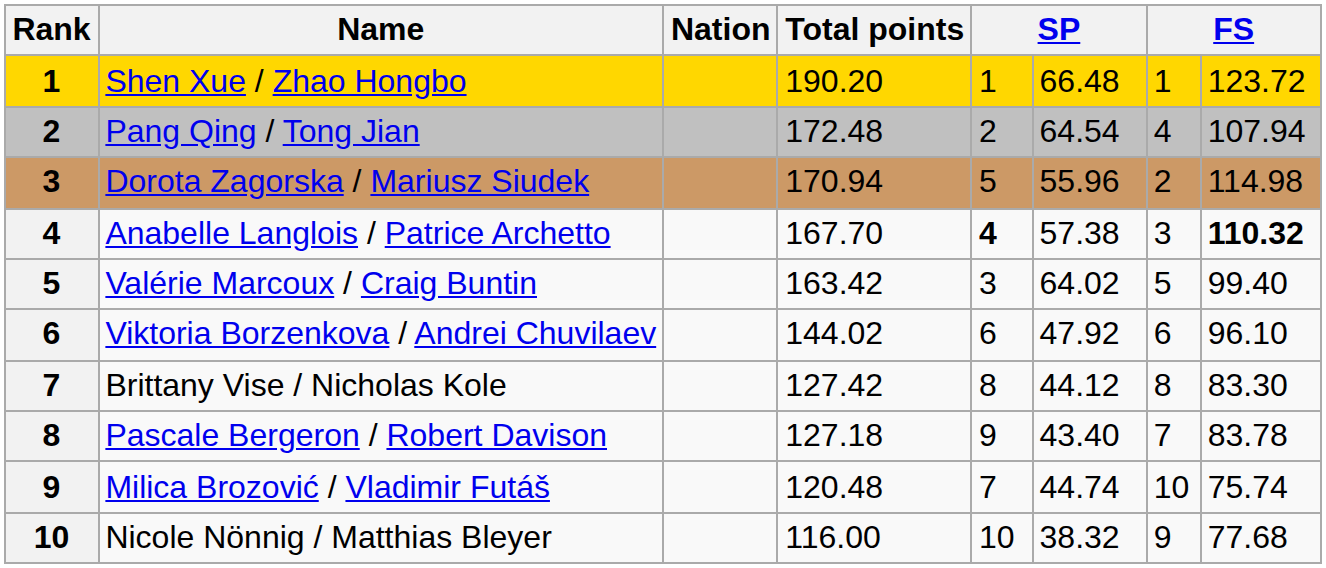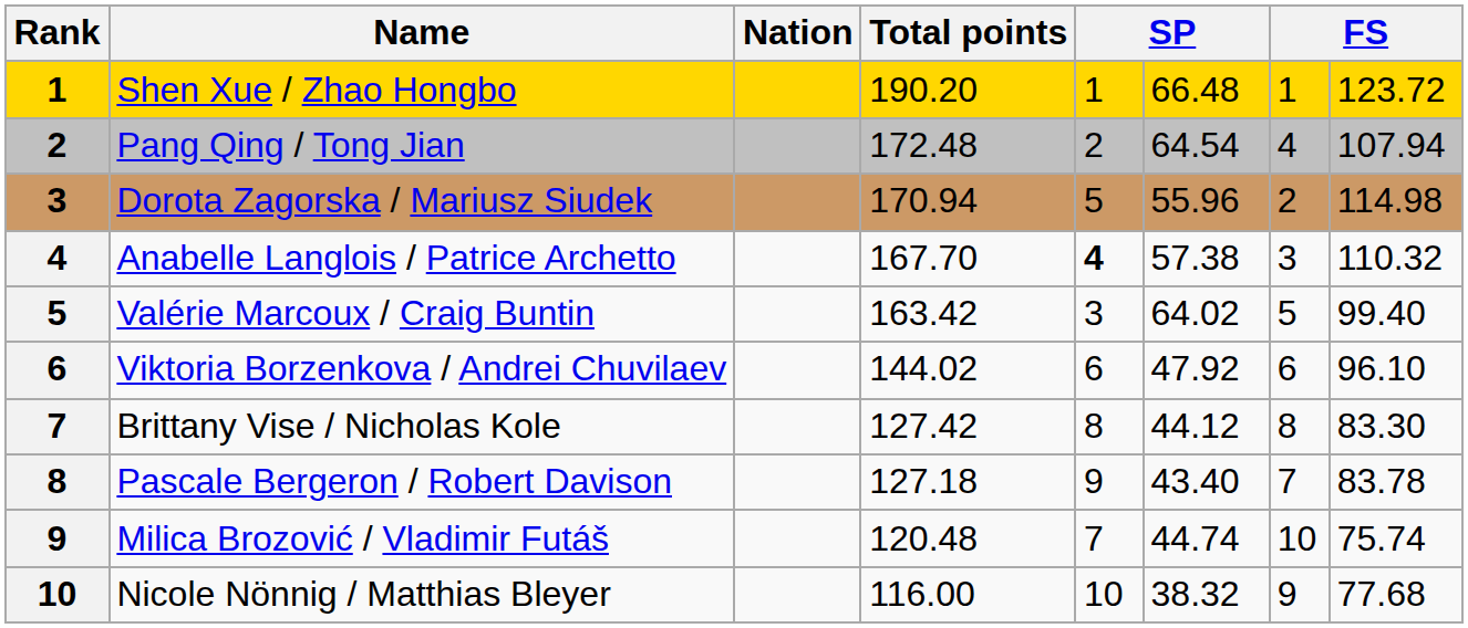Anabelle Langlois / Patrice Archetto | column 8: bold -> normal
